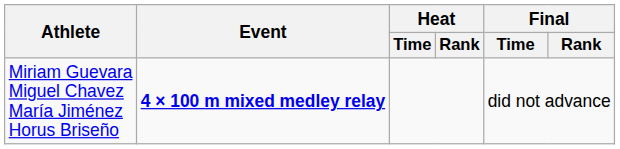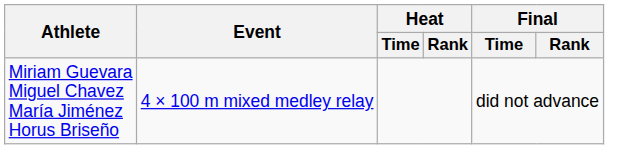Miriam Guevara Miguel Chavez María Jiménez Horus Briseño | Event: bold -> normal
